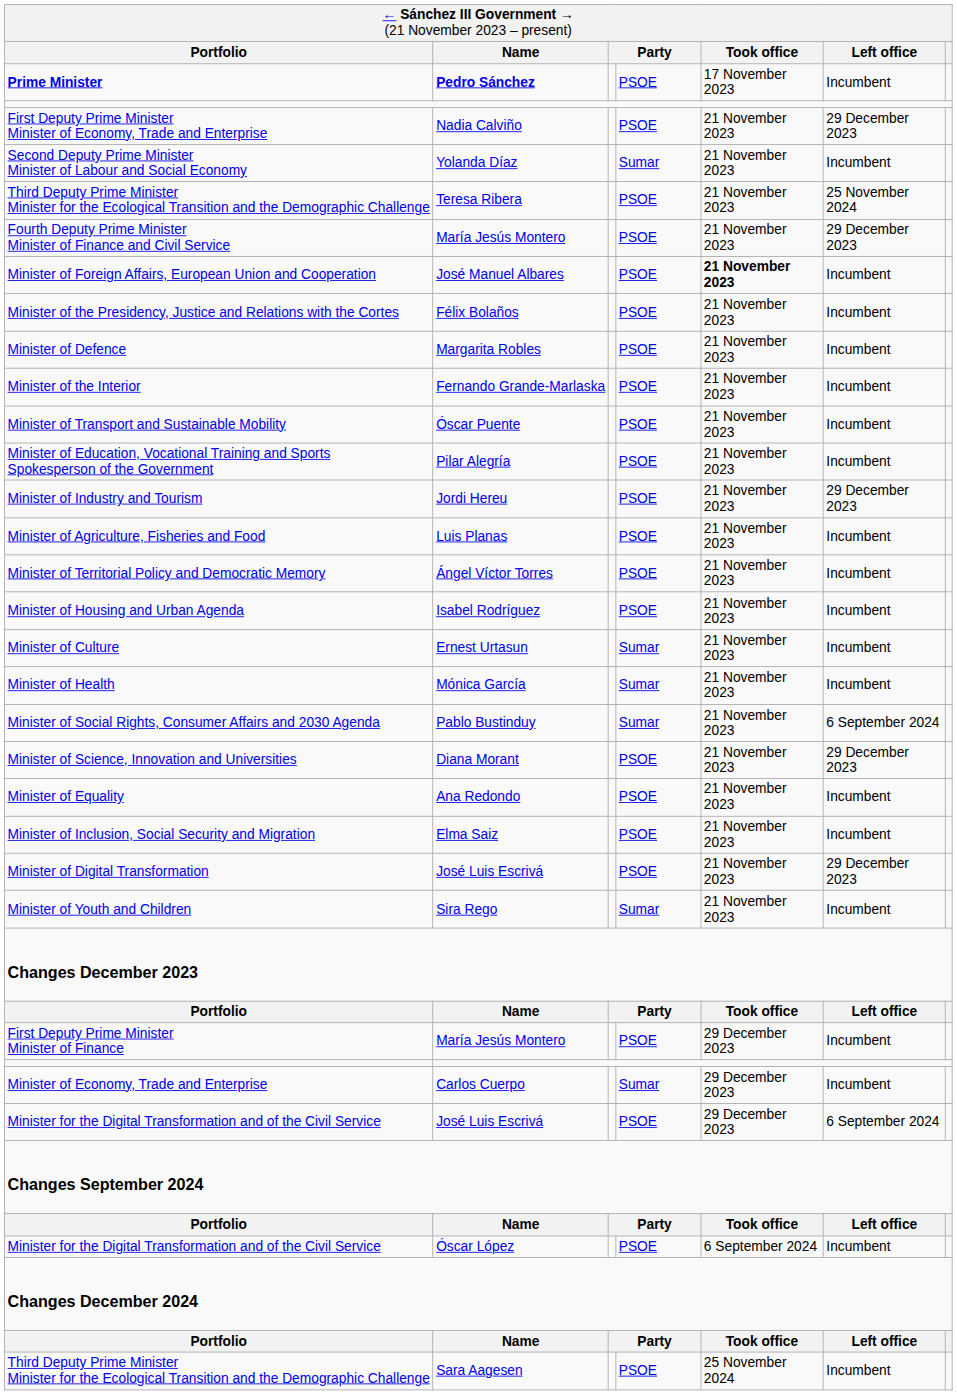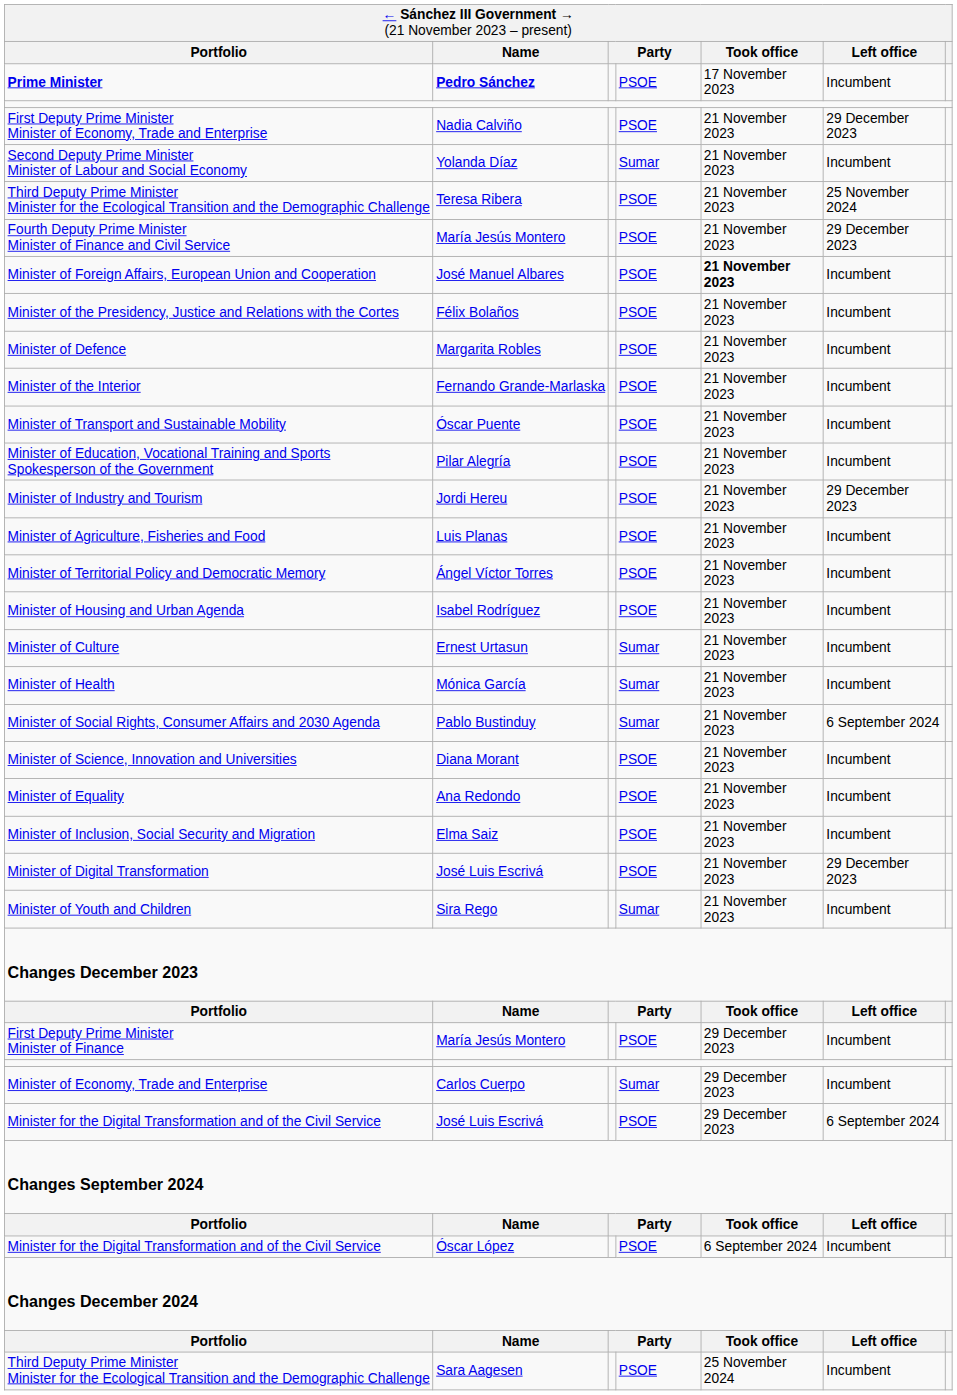Minister of Science, Innovation and Universities | column 6: 29 December 2023 -> Incumbent
